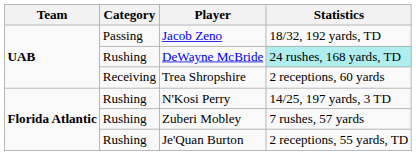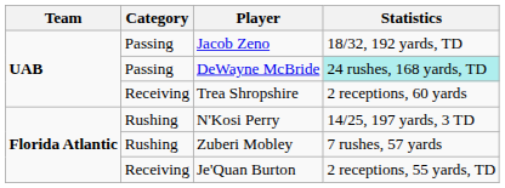DeWayne McBride | Category: Rushing -> Passing
Je'Quan Burton | Category: Rushing -> Receiving
